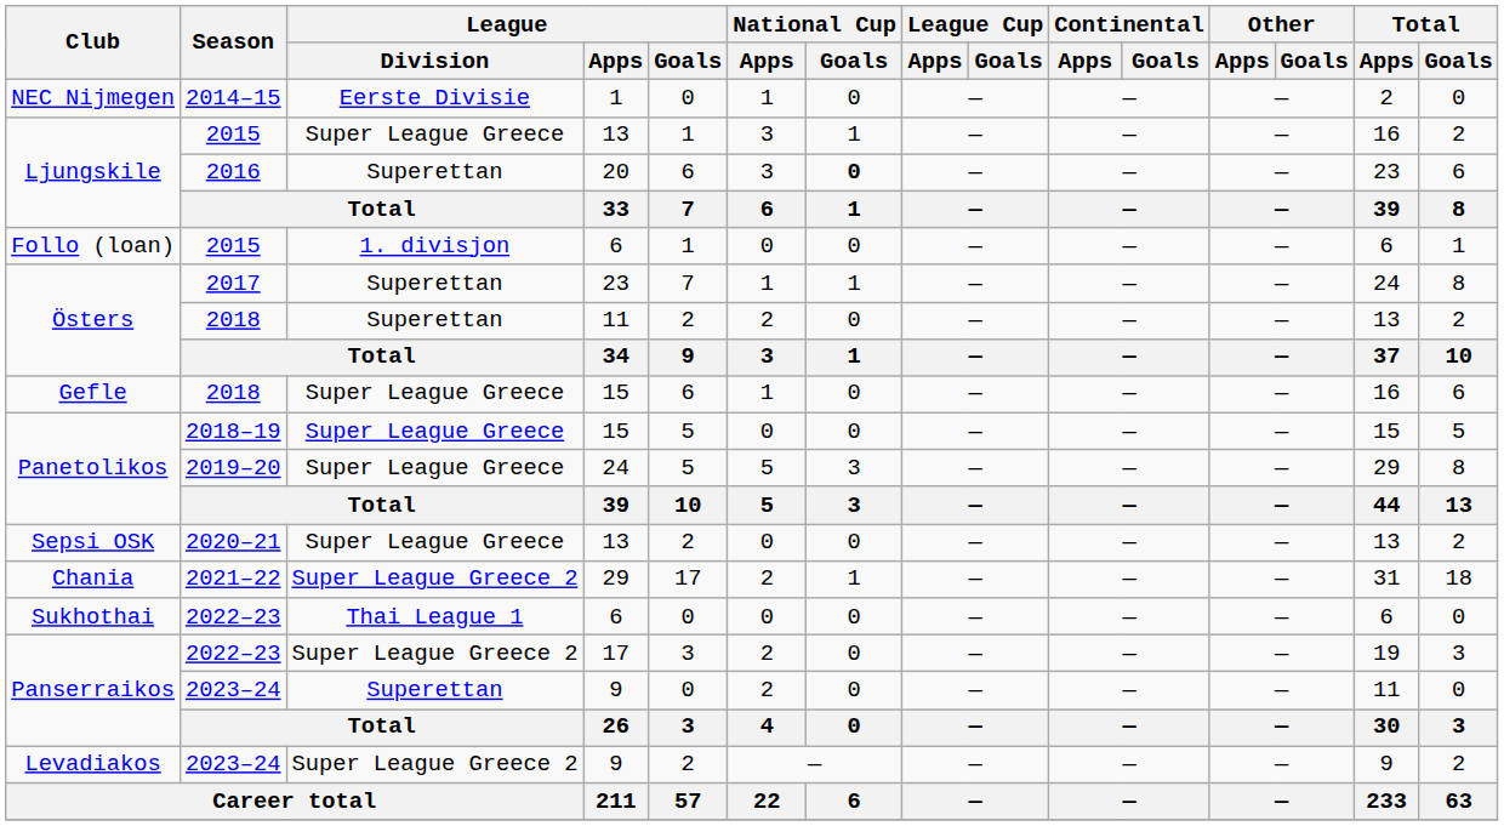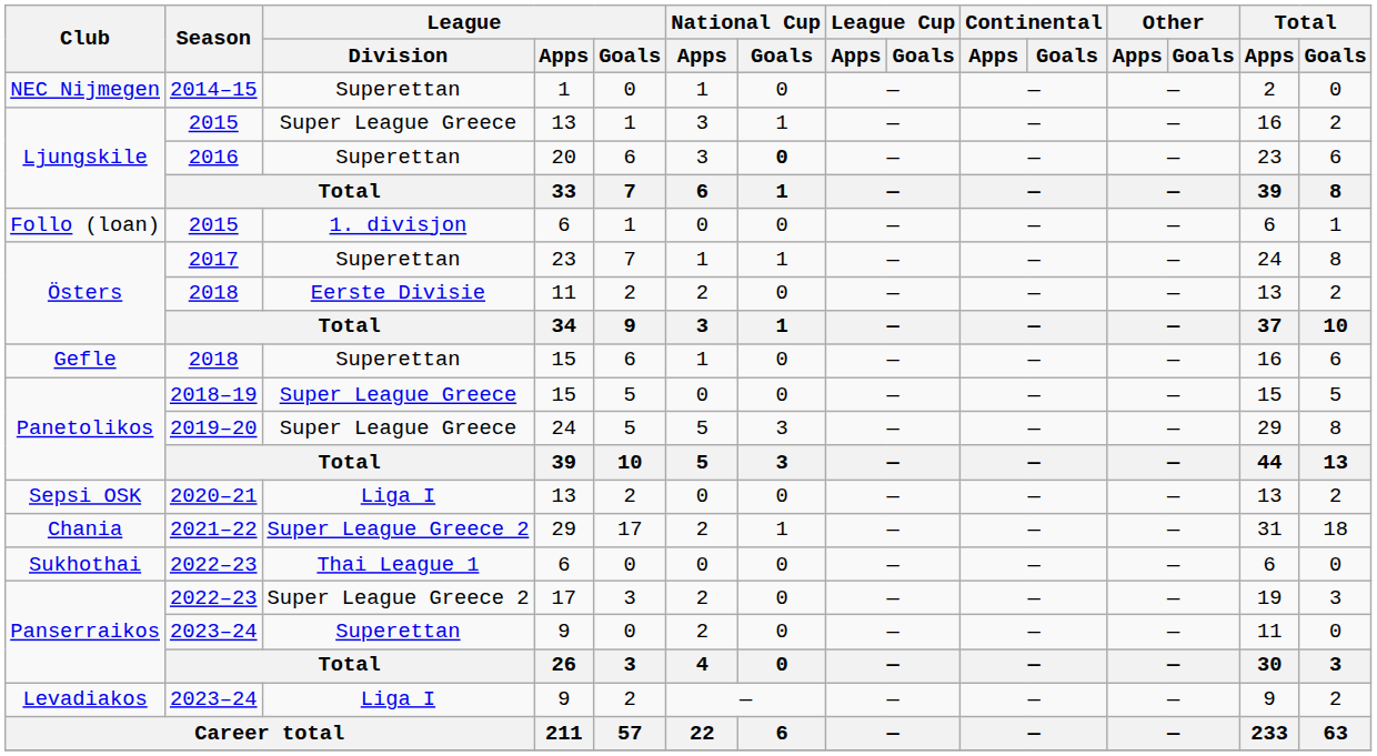NEC Nijmegen | League / Division: Eerste Divisie -> Superettan
Östers / 2018 | League / Division: Superettan -> Eerste Divisie
Gefle | League / Division: Super League Greece -> Superettan
Sepsi OSK | League / Division: Super League Greece -> Liga I
Levadiakos | League / Division: Super League Greece 2 -> Liga I
